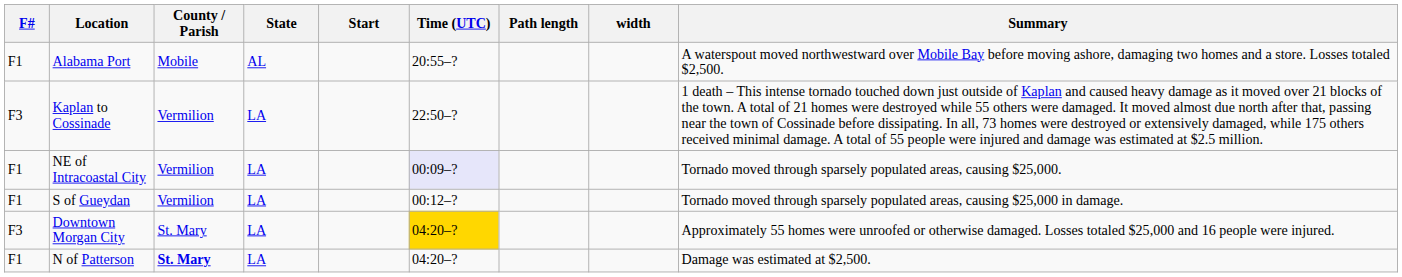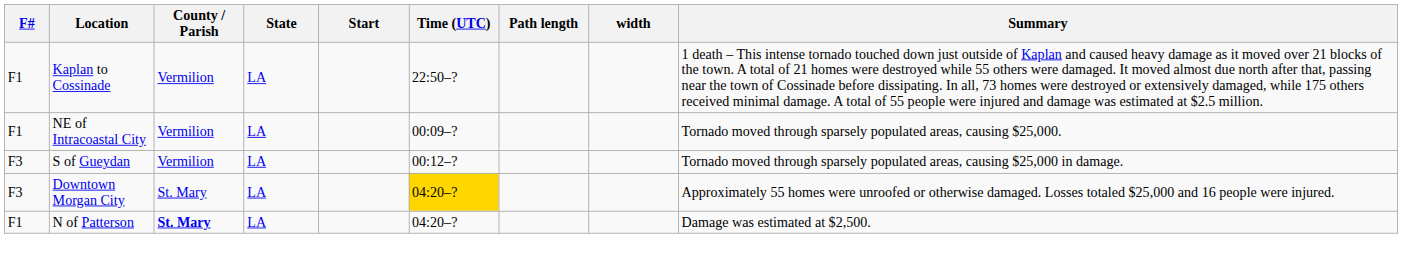- row: F1 | Alabama Port | Mobile | AL | 20:55–? | A waterspout moved northwestward over Mobile Bay before moving ashore, damaging two homes and a store. Losses totaled $2,500.
Kaplan to Cossinade | F#: F3 -> F1
NE of Intracoastal City | Time (UTC): lavender background -> no background
S of Gueydan | F#: F1 -> F3
